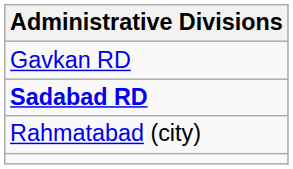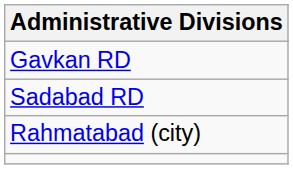row 3 | column 1: bold -> normal
